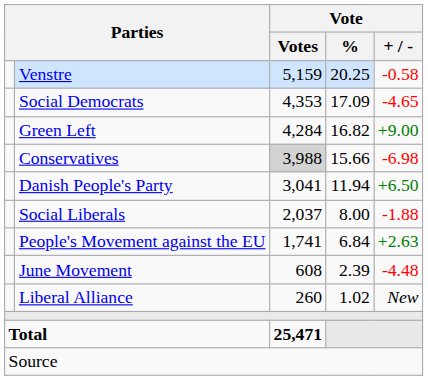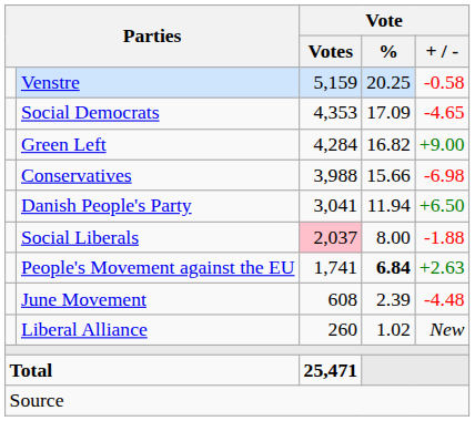Conservatives | Vote / Votes: lightgrey background -> no background
Social Liberals | Vote / Votes: no background -> pink background
People's Movement against the EU | Vote / %: normal -> bold
